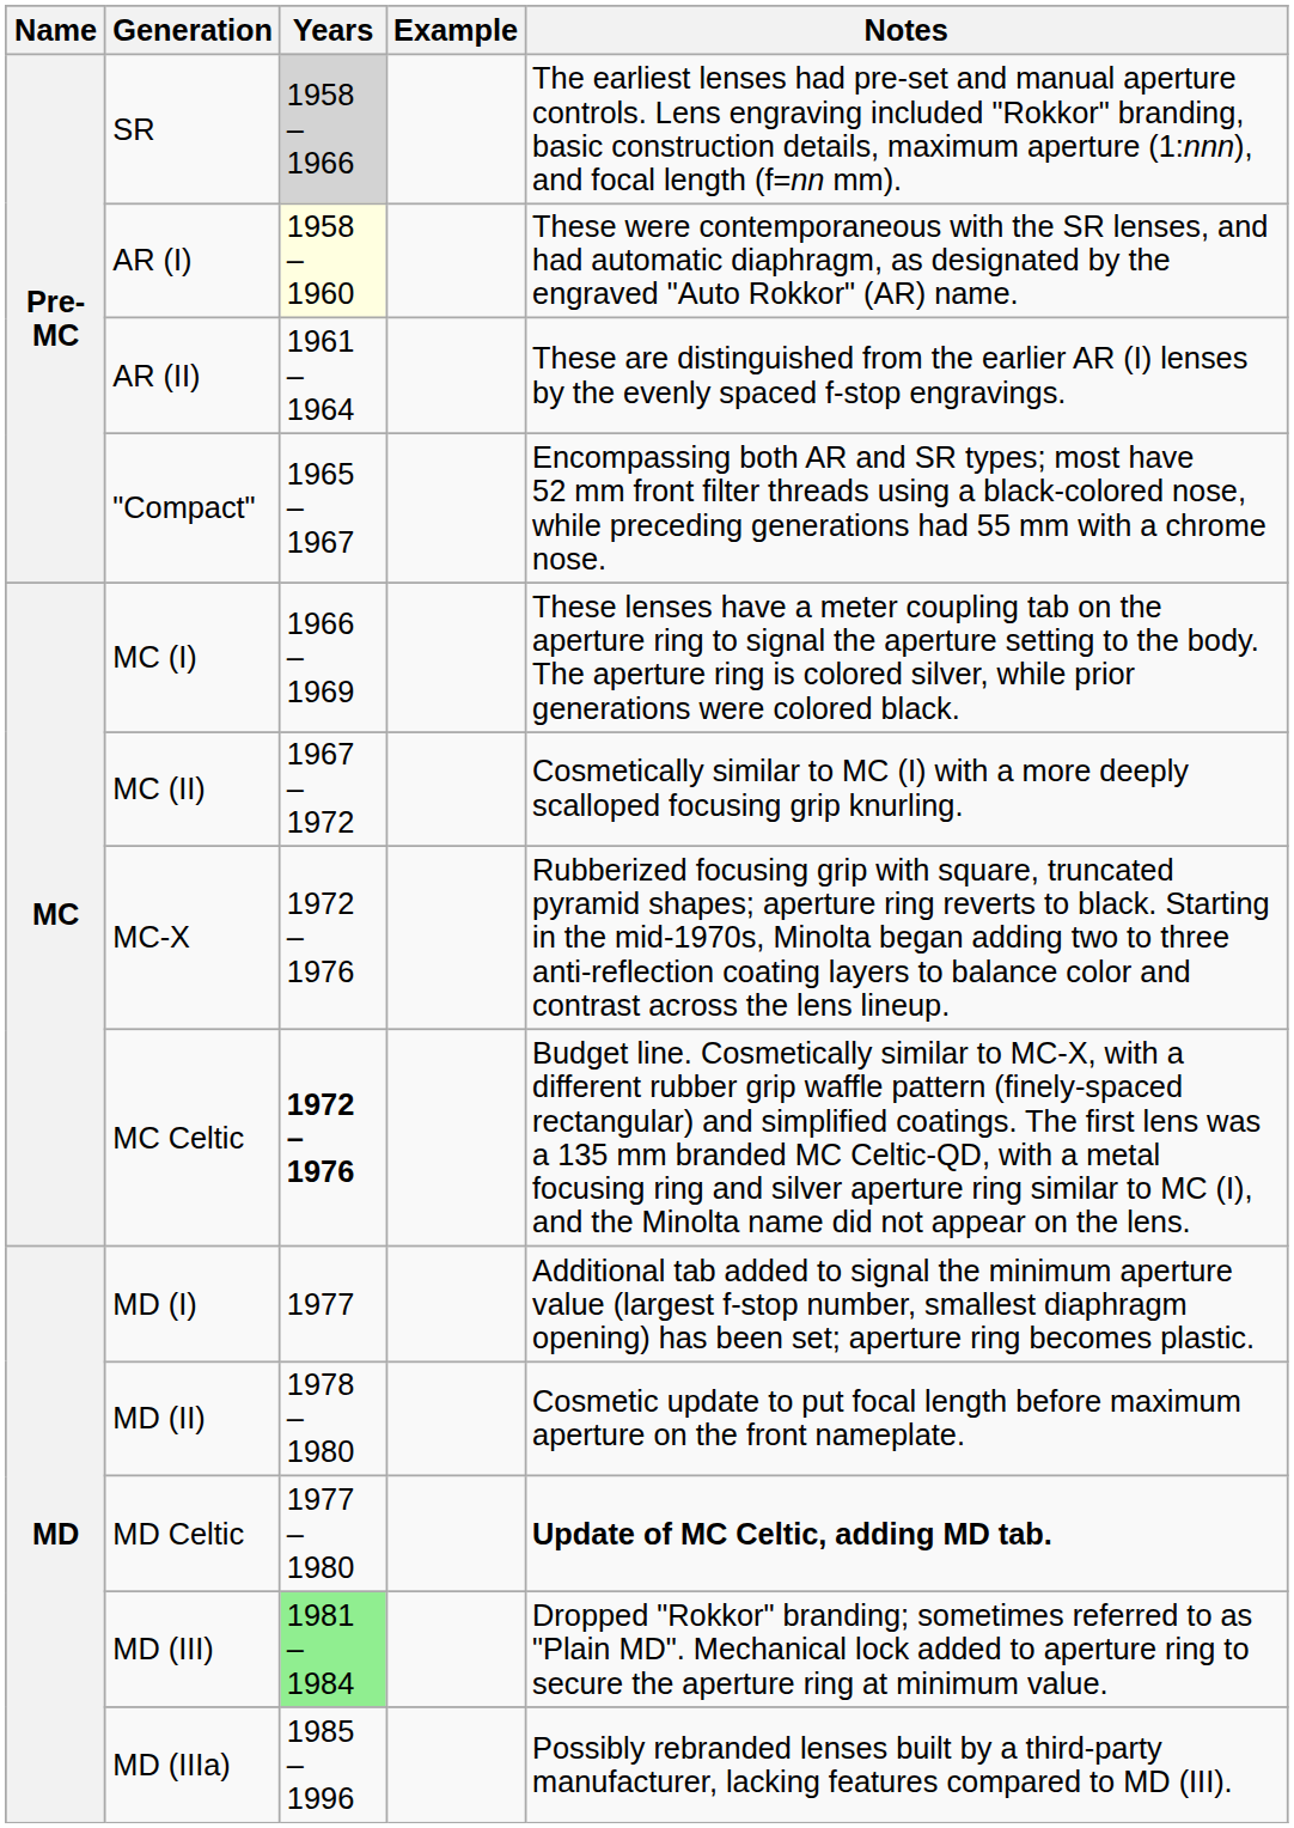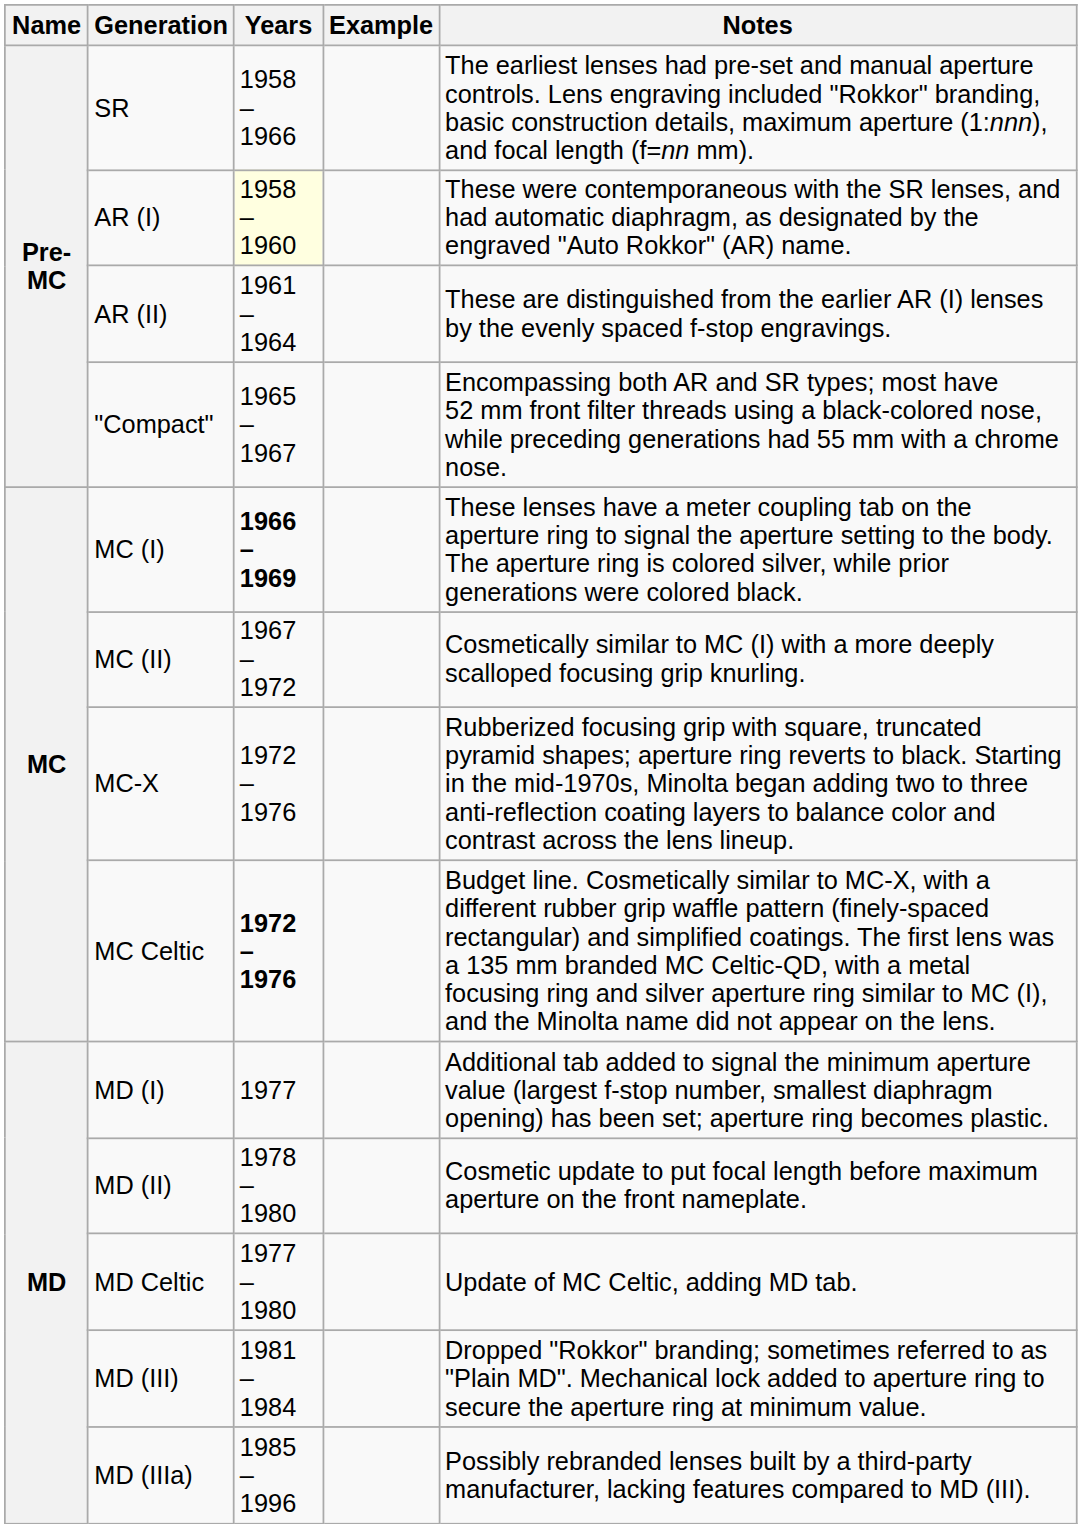SR | Years: lightgrey background -> no background
MC (I) | Years: normal -> bold
MD Celtic | Notes: bold -> normal
MD (III) | Years: lightgreen background -> no background
